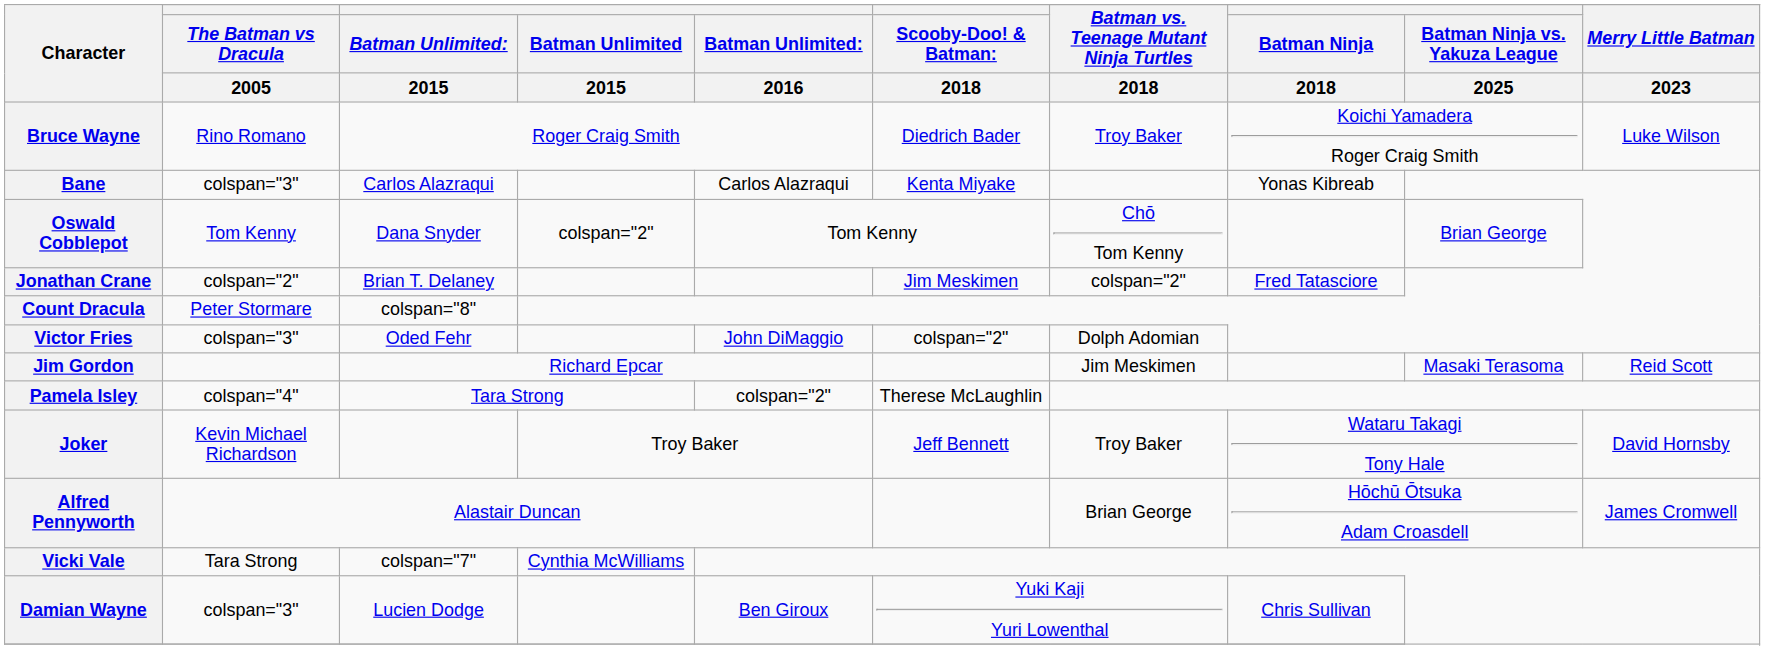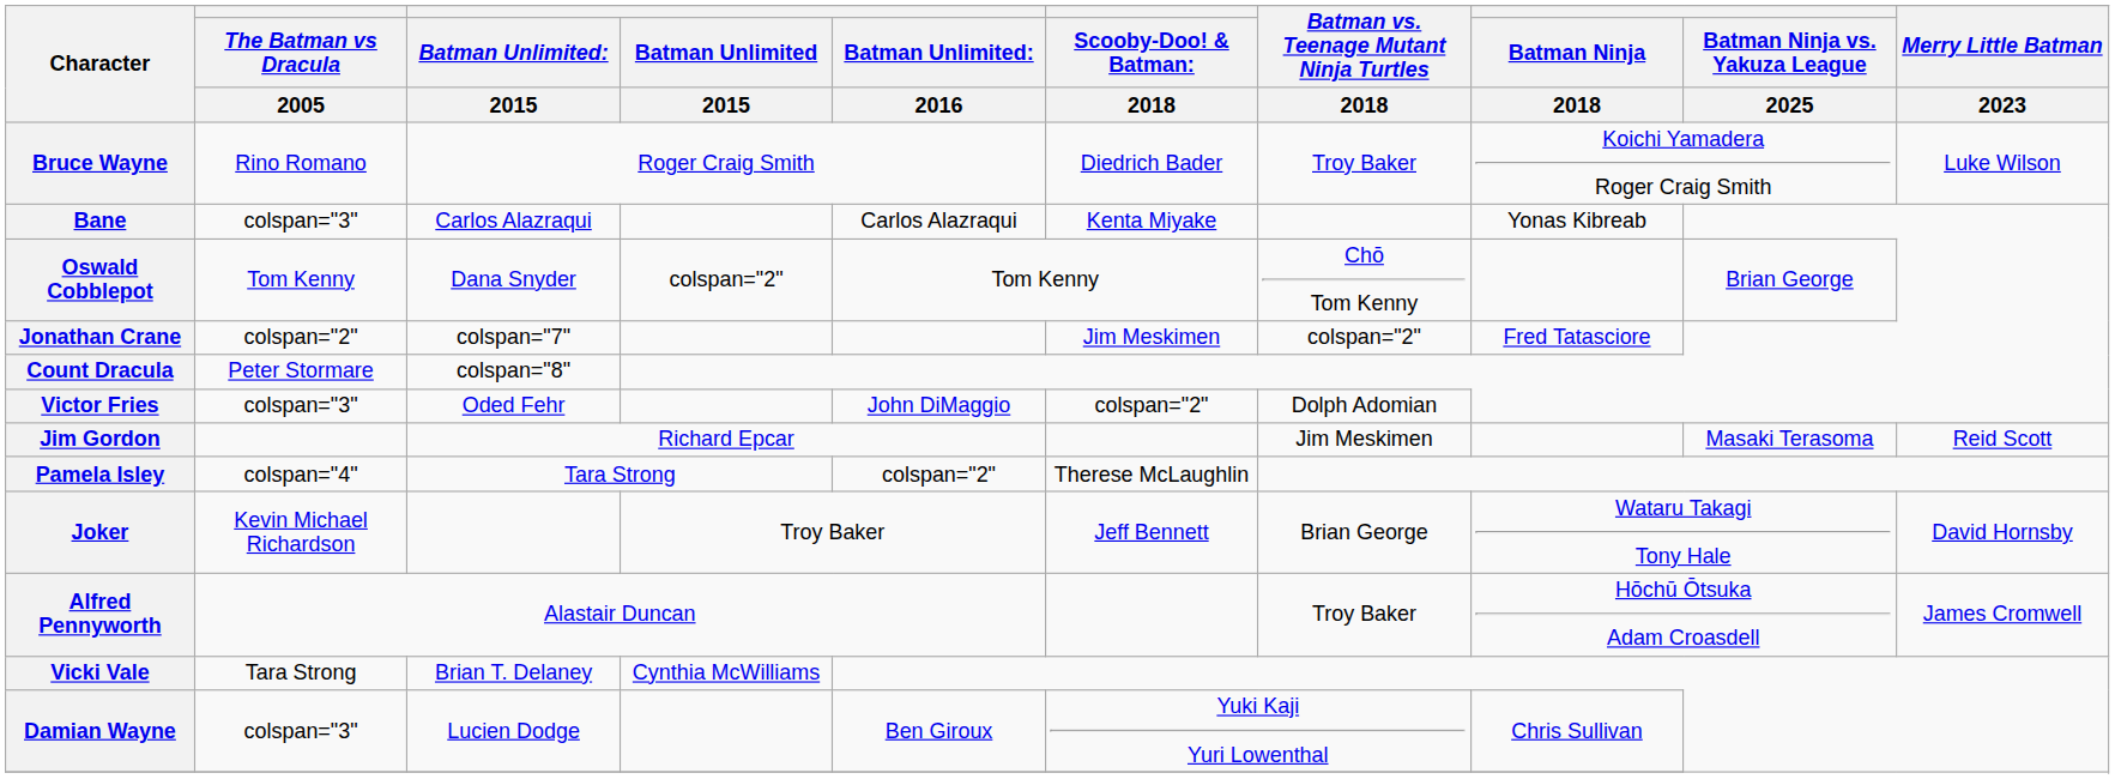Jonathan Crane | column 3: Brian T. Delaney -> colspan="7"
Joker | Batman vs. Teenage Mutant Ninja Turtles / 2018: Troy Baker -> Brian George
Alfred Pennyworth | Batman vs. Teenage Mutant Ninja Turtles / 2018: Brian George -> Troy Baker
Vicki Vale | column 3: colspan="7" -> Brian T. Delaney
